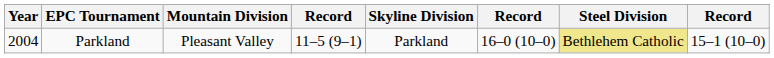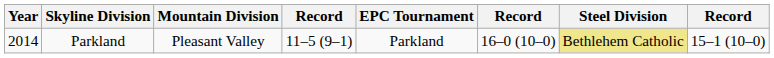columns swapped: EPC Tournament <-> Skyline Division
row 2 | Year: 2004 -> 2014
